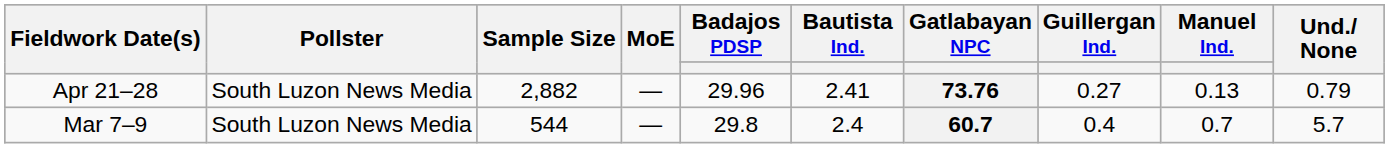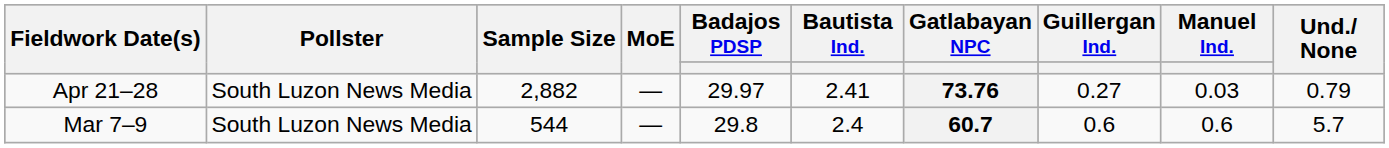Apr 21–28 | Badajos PDSP: 29.96 -> 29.97
Apr 21–28 | Manuel Ind.: 0.13 -> 0.03
Mar 7–9 | Guillergan Ind.: 0.4 -> 0.6
Mar 7–9 | Manuel Ind.: 0.7 -> 0.6
